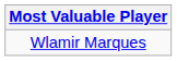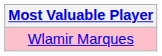row 2 | column 1: no background -> pink background
